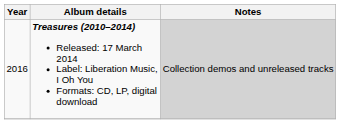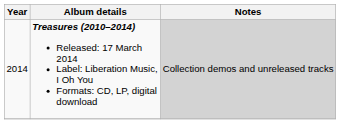row 2 | Year: 2016 -> 2014
